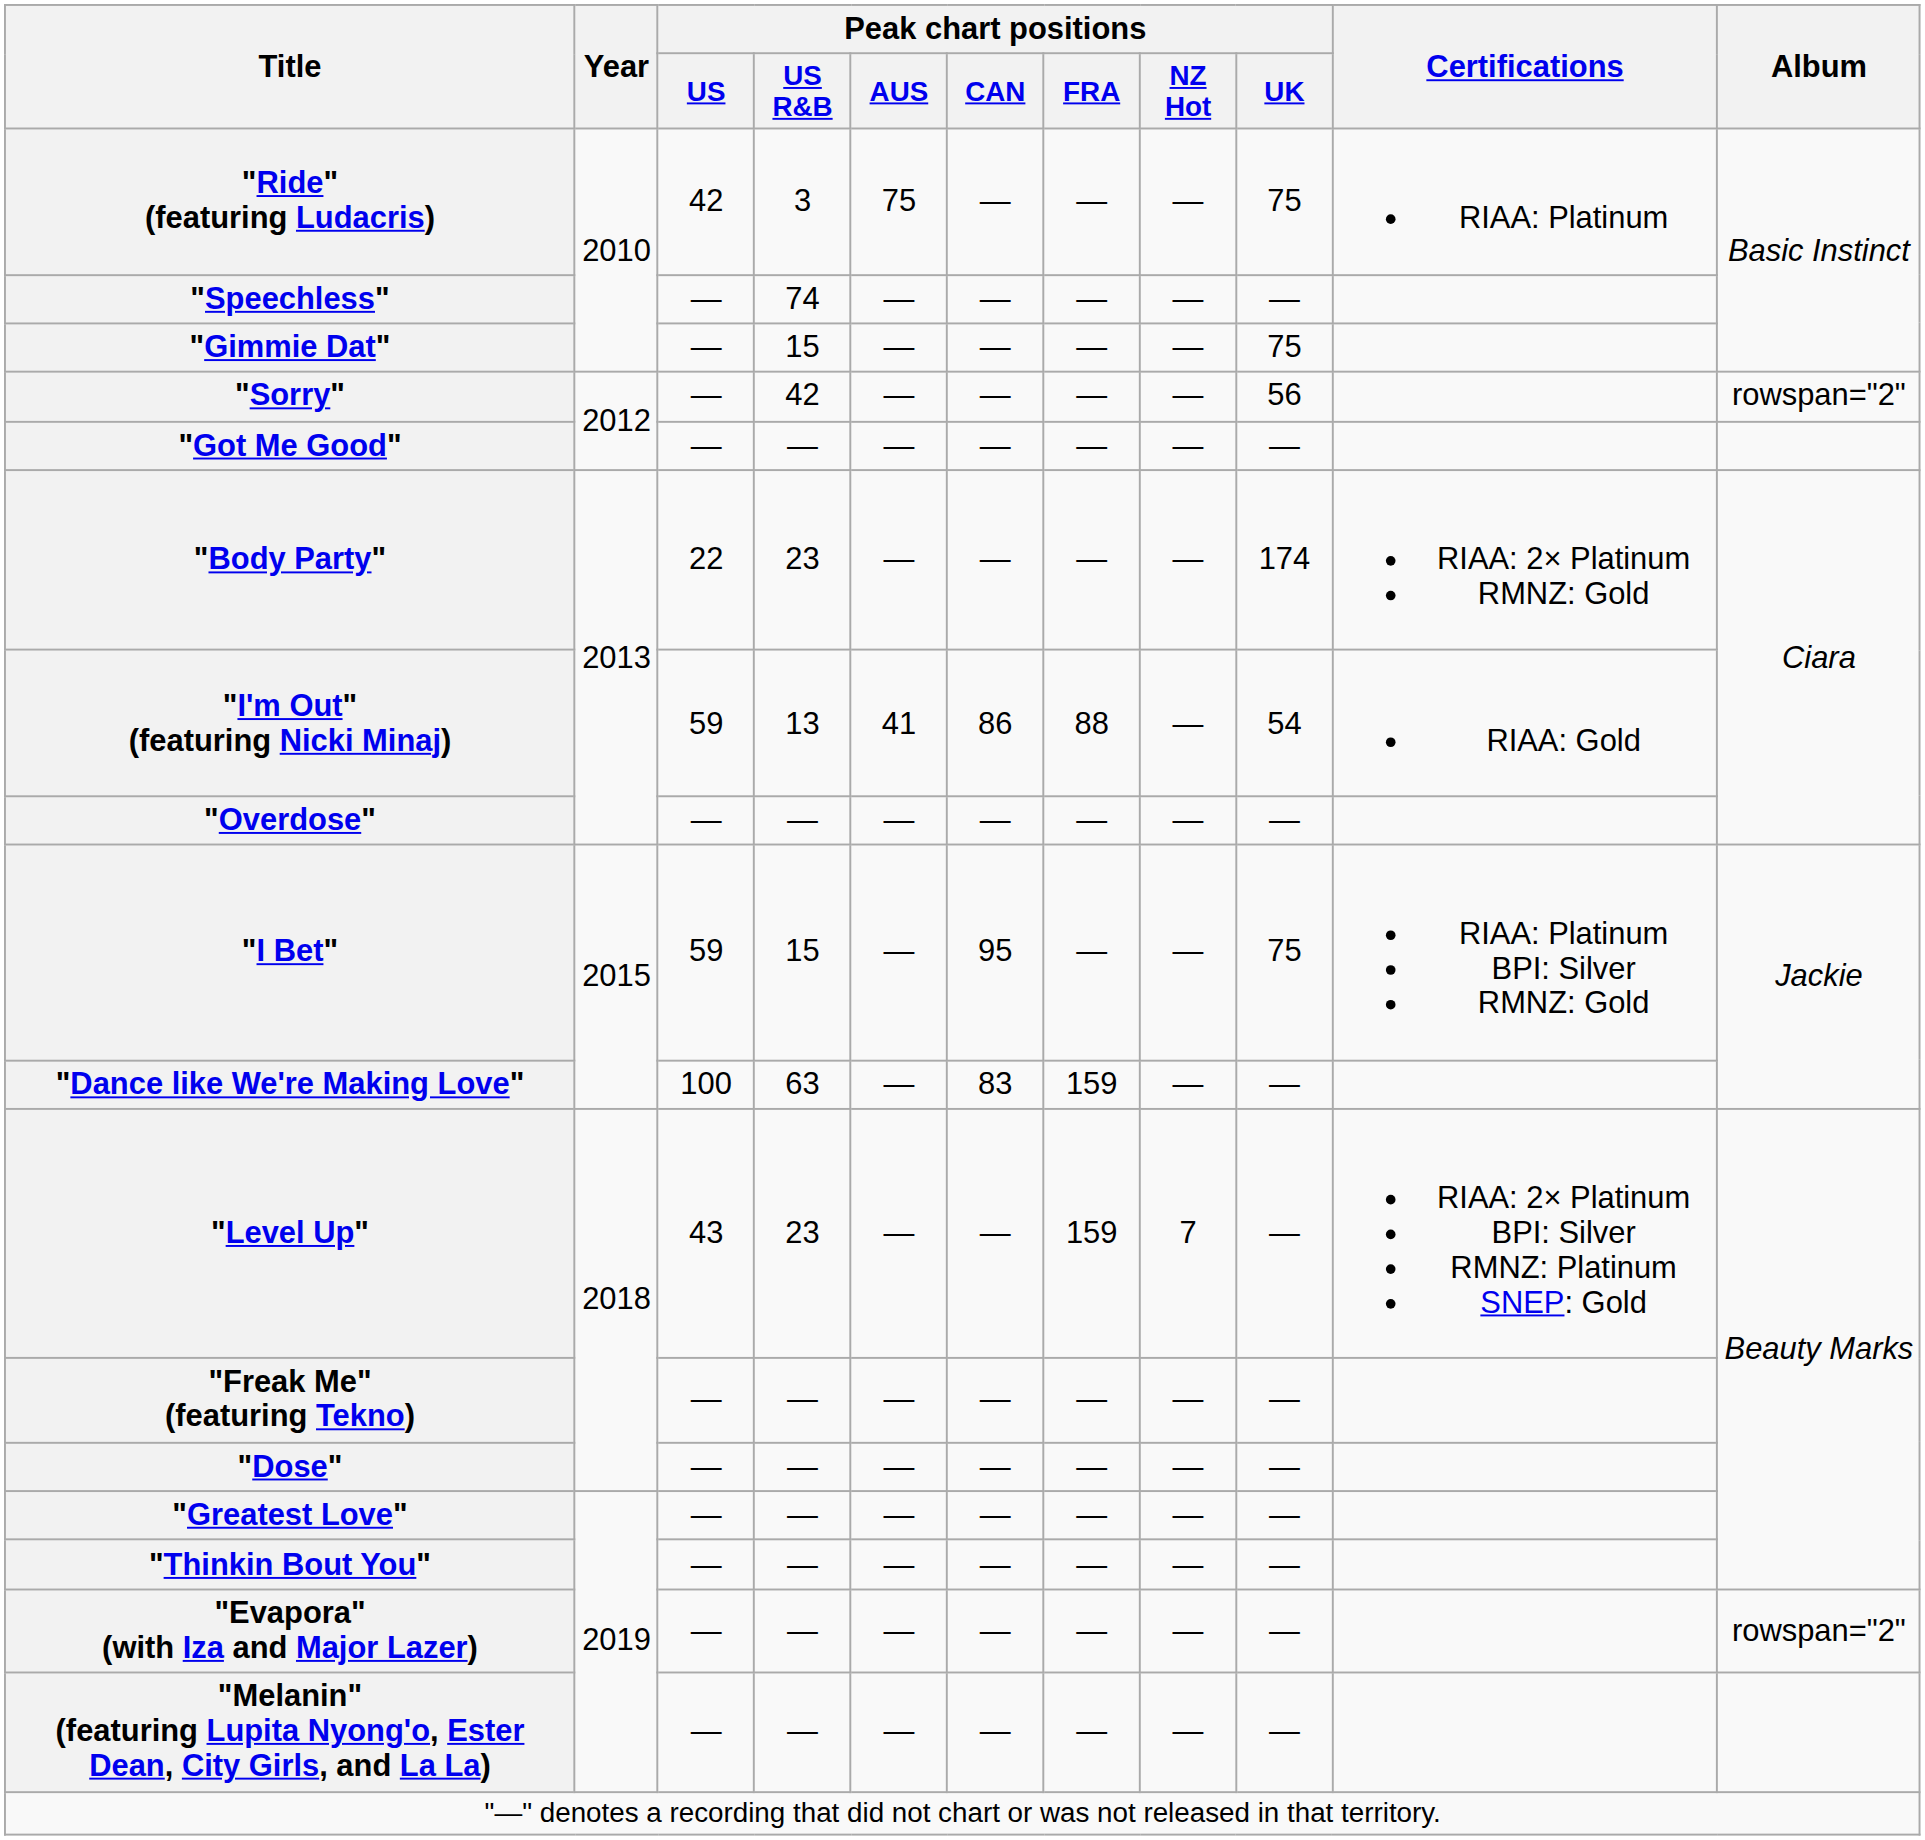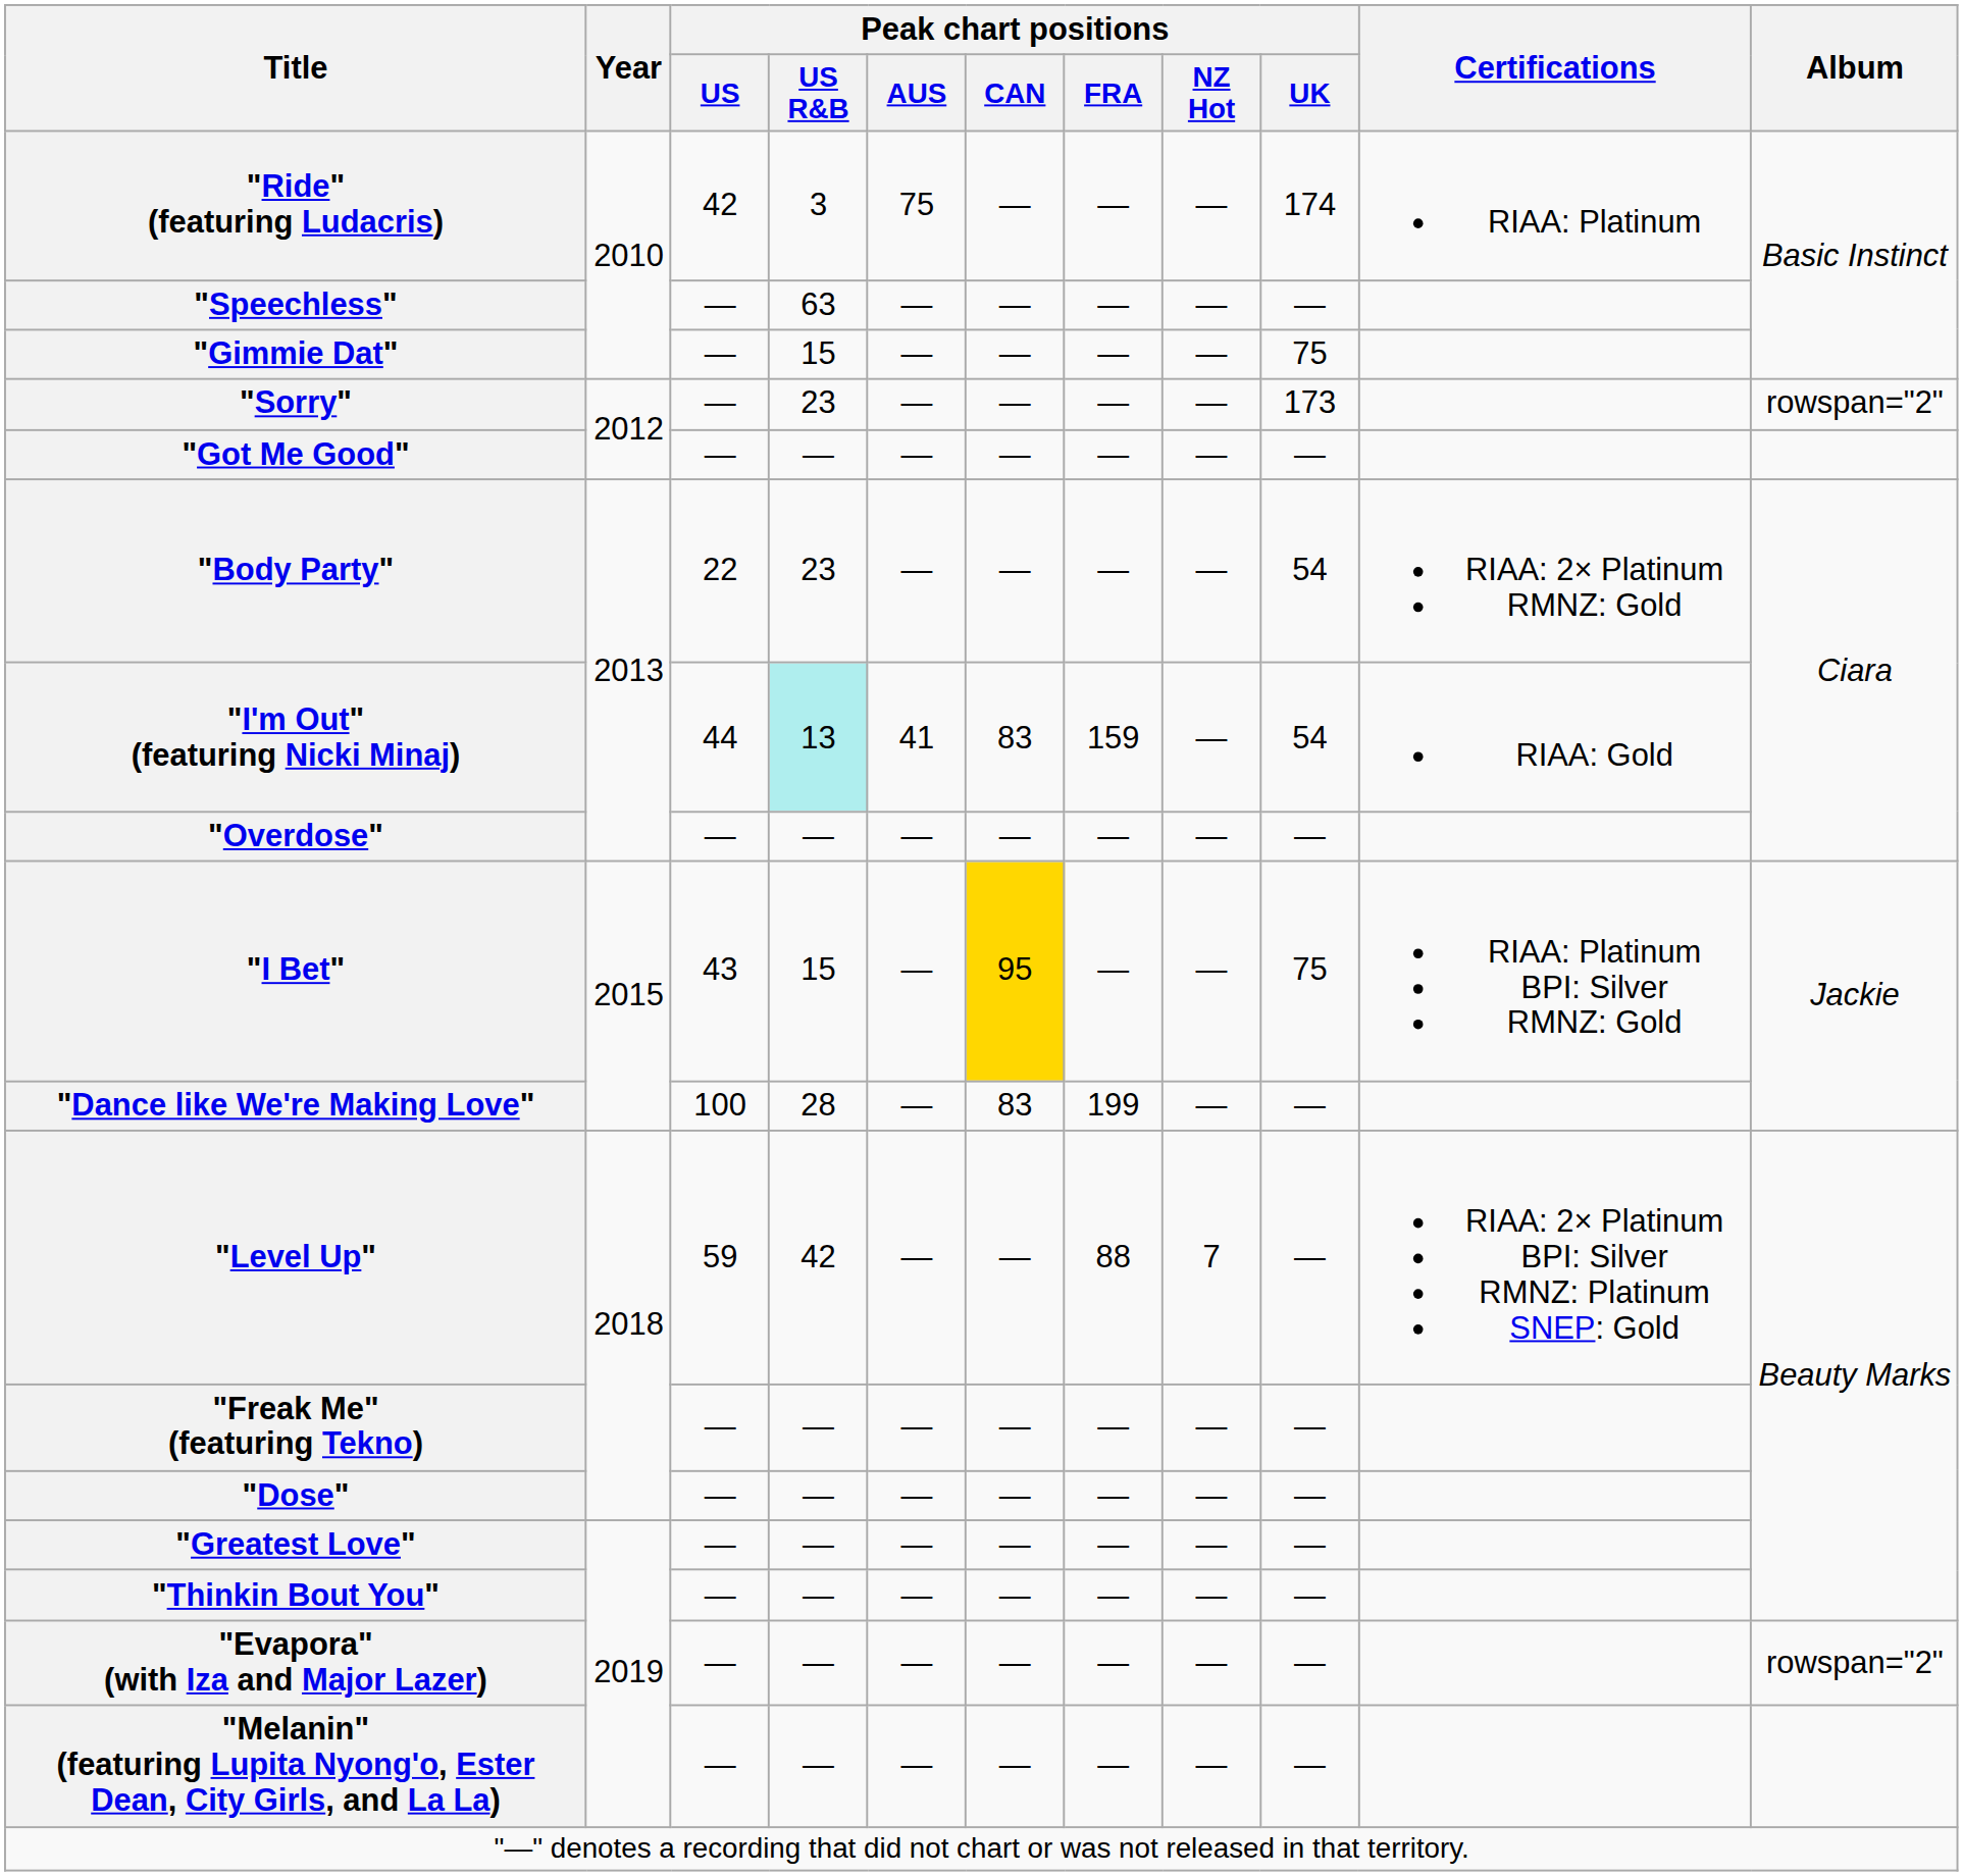"Ride" (featuring Ludacris) | Peak chart positions / UK: 75 -> 174
"Speechless" | Peak chart positions / US R&B: 74 -> 63
"Sorry" | Peak chart positions / US R&B: 42 -> 23
"Sorry" | Peak chart positions / UK: 56 -> 173
"Body Party" | Peak chart positions / UK: 174 -> 54
"I'm Out" (featuring Nicki Minaj) | Peak chart positions / US: 59 -> 44
"I'm Out" (featuring Nicki Minaj) | Peak chart positions / US R&B: no background -> paleturquoise background
"I'm Out" (featuring Nicki Minaj) | Peak chart positions / CAN: 86 -> 83
"I'm Out" (featuring Nicki Minaj) | Peak chart positions / FRA: 88 -> 159
"I Bet" | Peak chart positions / US: 59 -> 43
"I Bet" | Peak chart positions / CAN: no background -> gold background
"Dance like We're Making Love" | Peak chart positions / US R&B: 63 -> 28
"Dance like We're Making Love" | Peak chart positions / FRA: 159 -> 199
"Level Up" | Peak chart positions / US: 43 -> 59
"Level Up" | Peak chart positions / US R&B: 23 -> 42
"Level Up" | Peak chart positions / FRA: 159 -> 88
